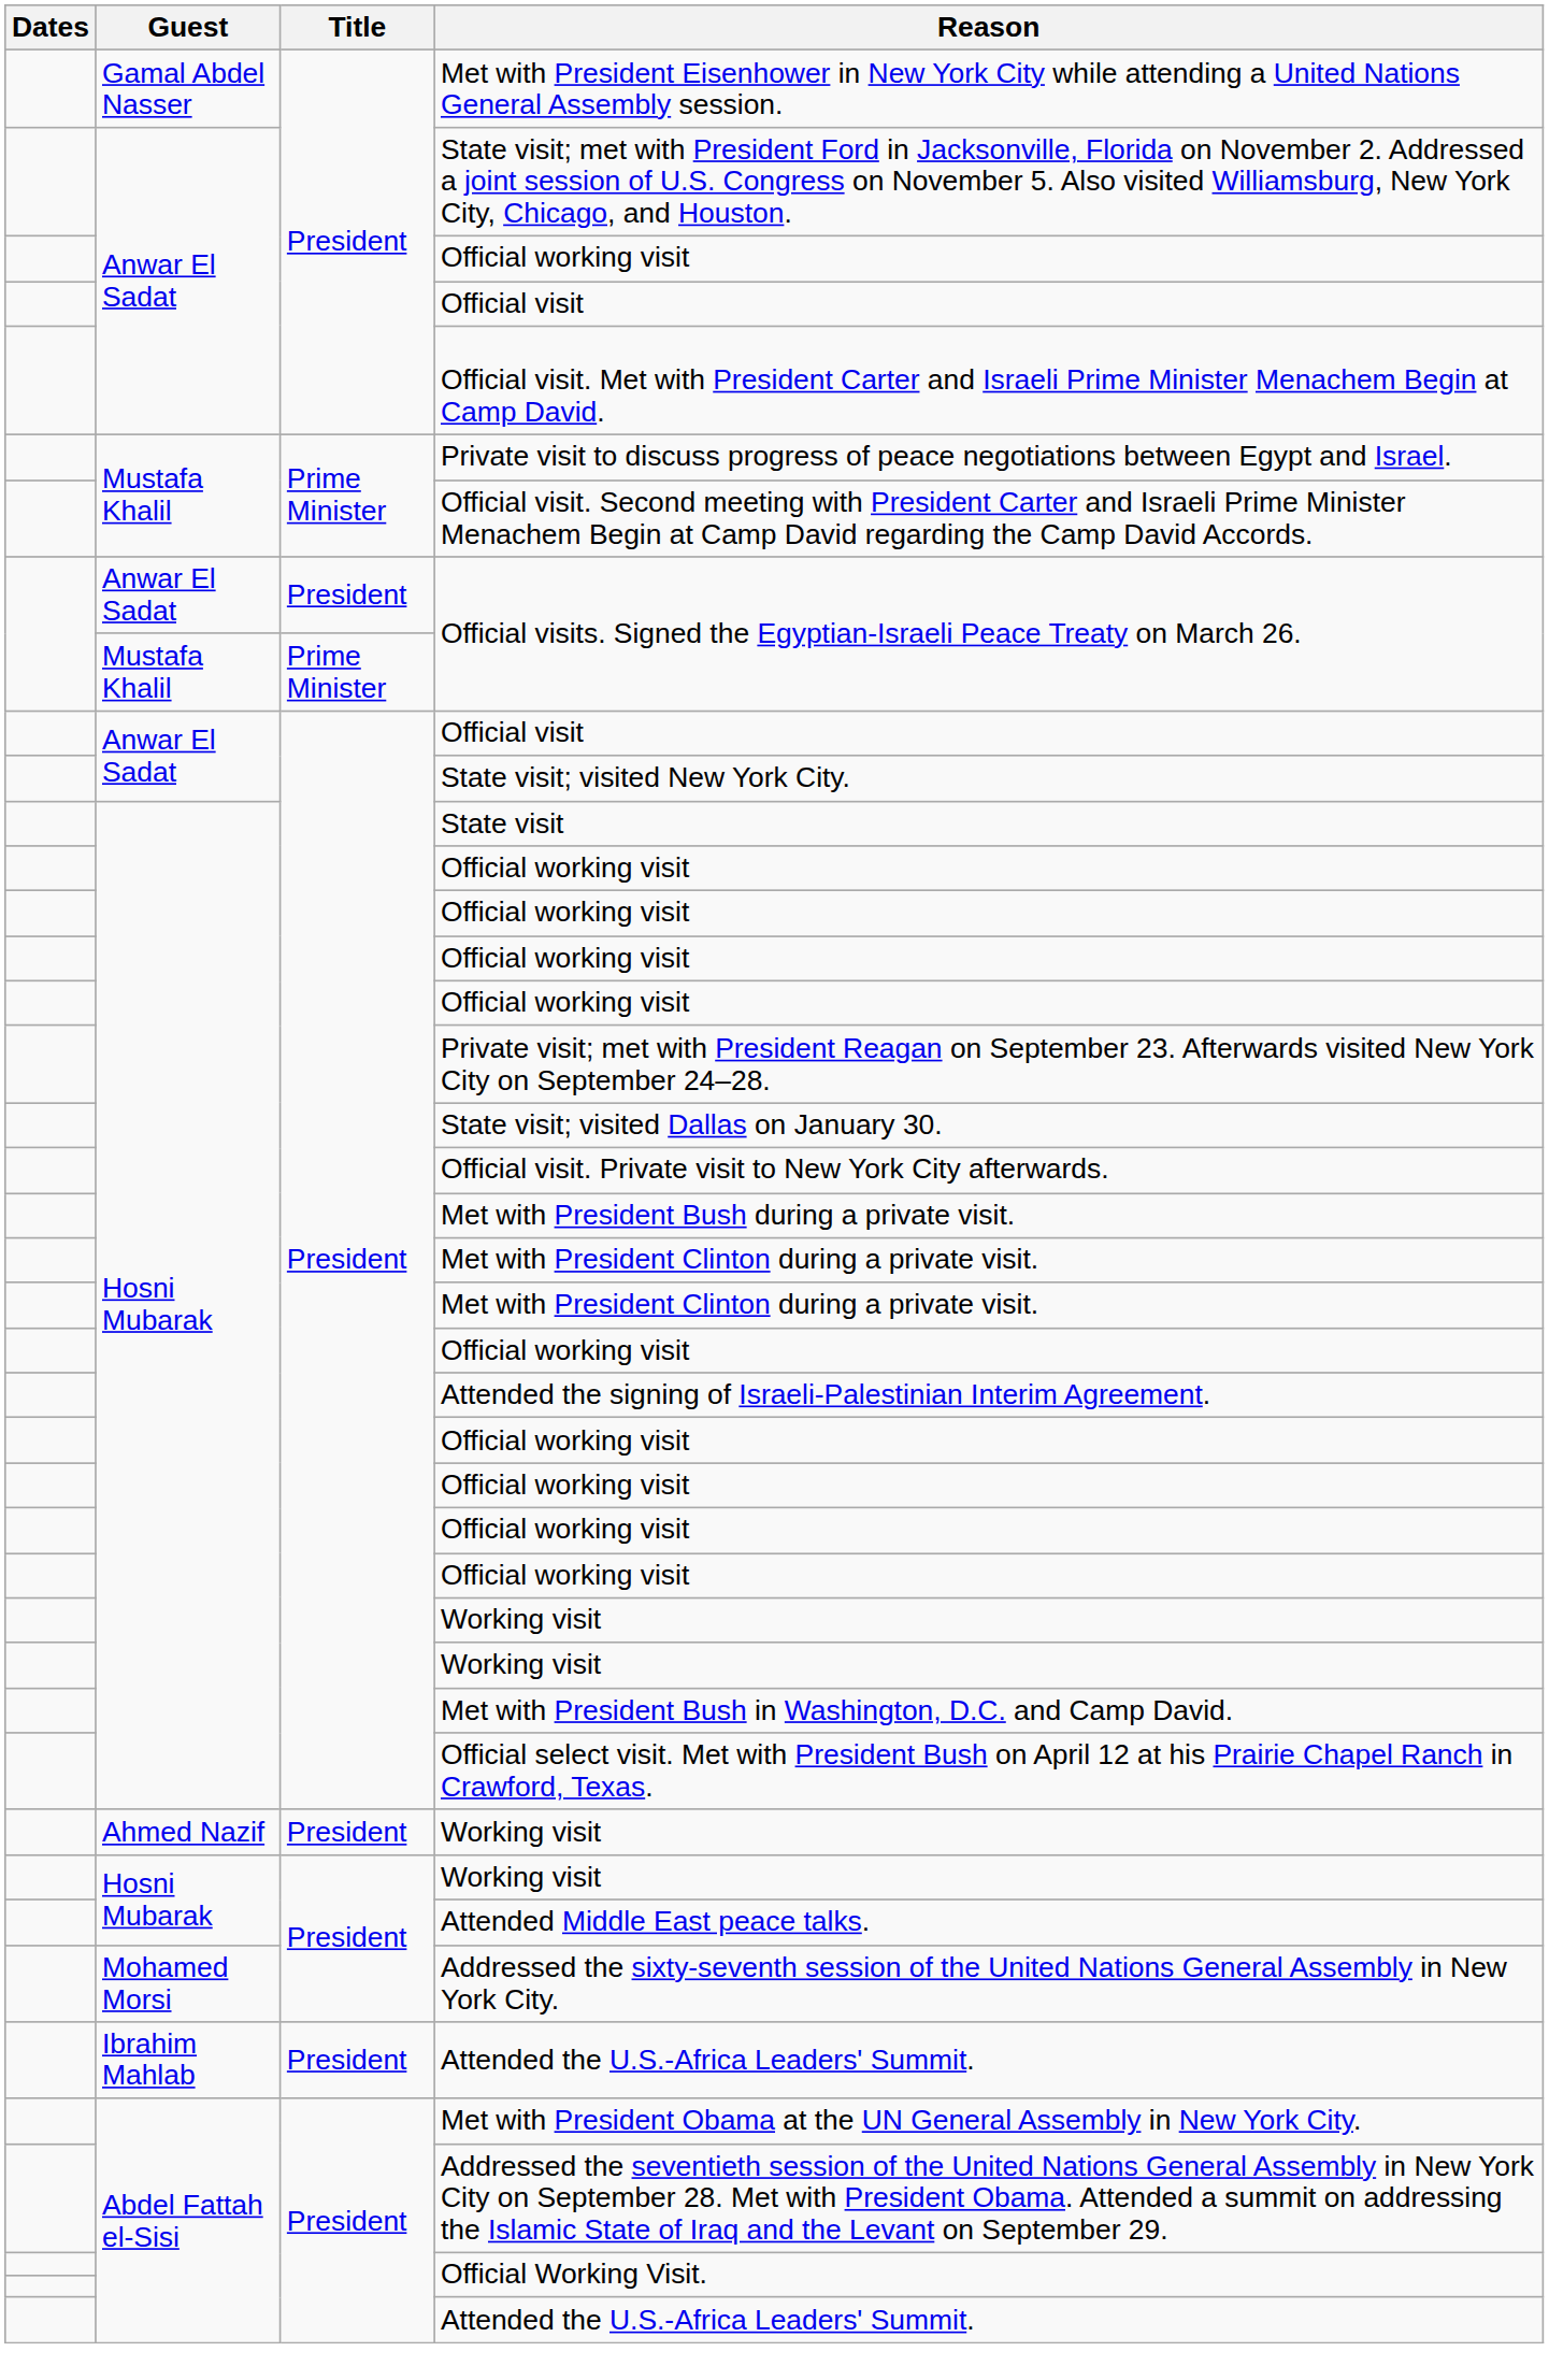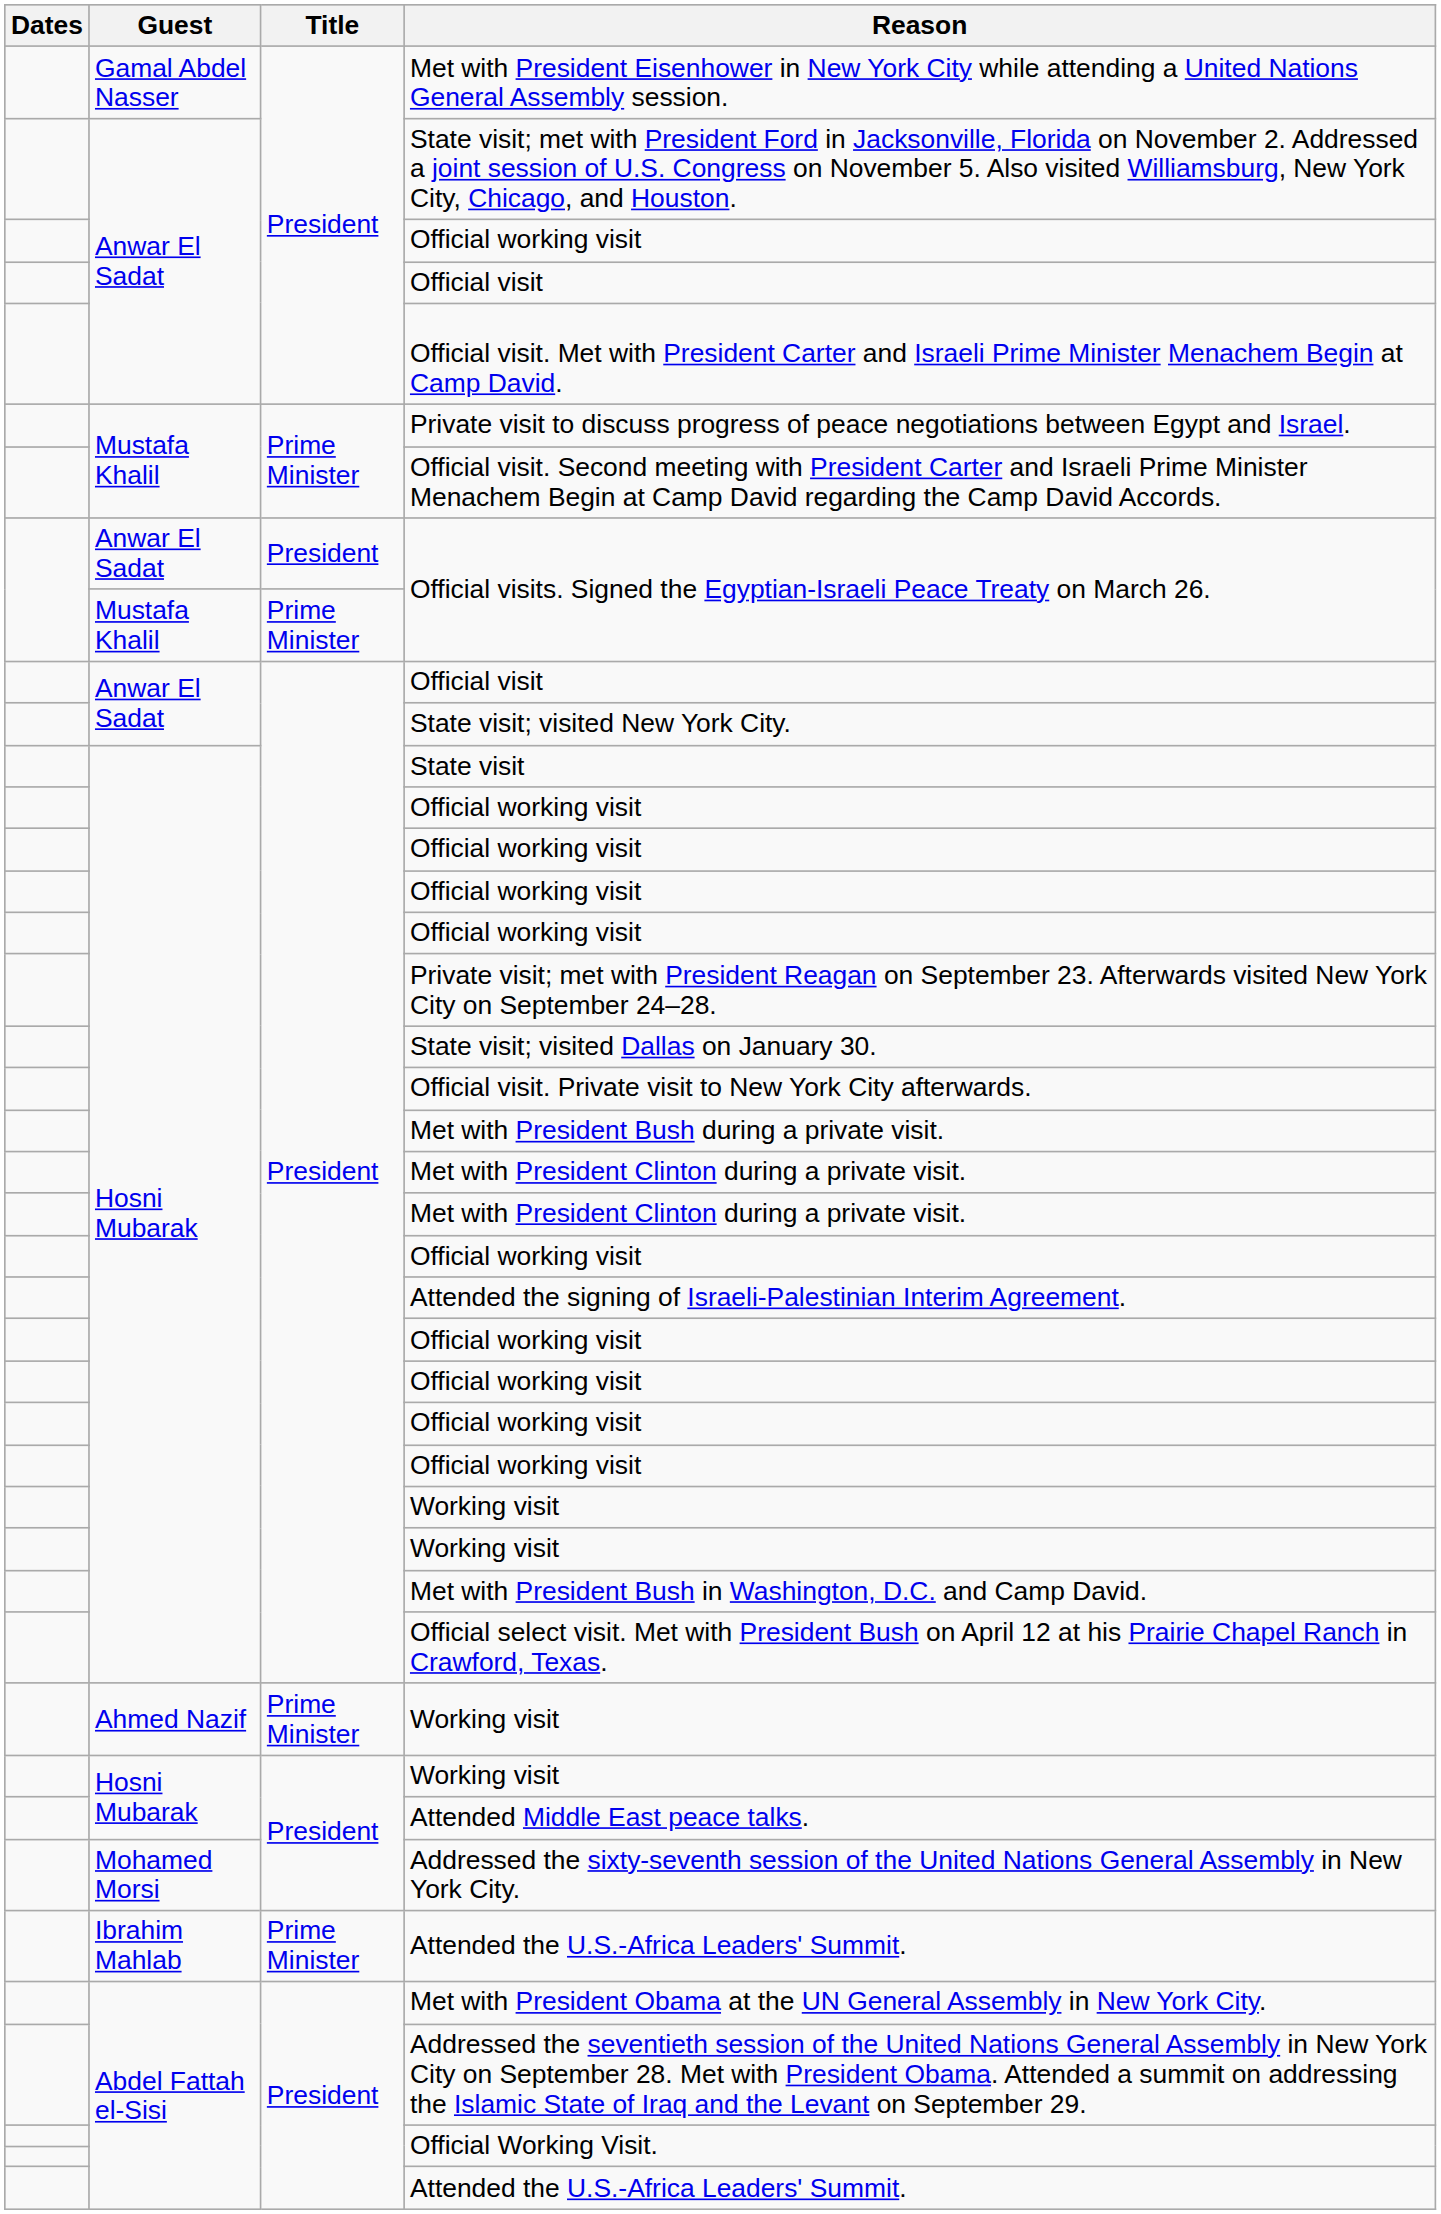Ahmed Nazif / Working visit | Title: President -> Prime Minister
Ibrahim Mahlab / Attended the U.S.-Africa Leaders' Summit. | Title: President -> Prime Minister
